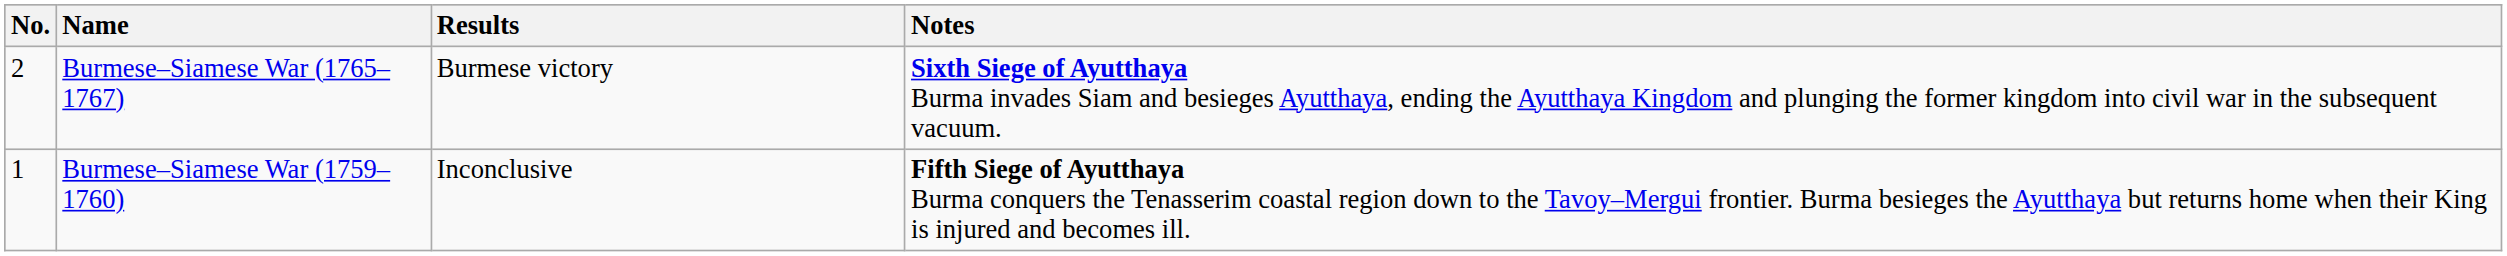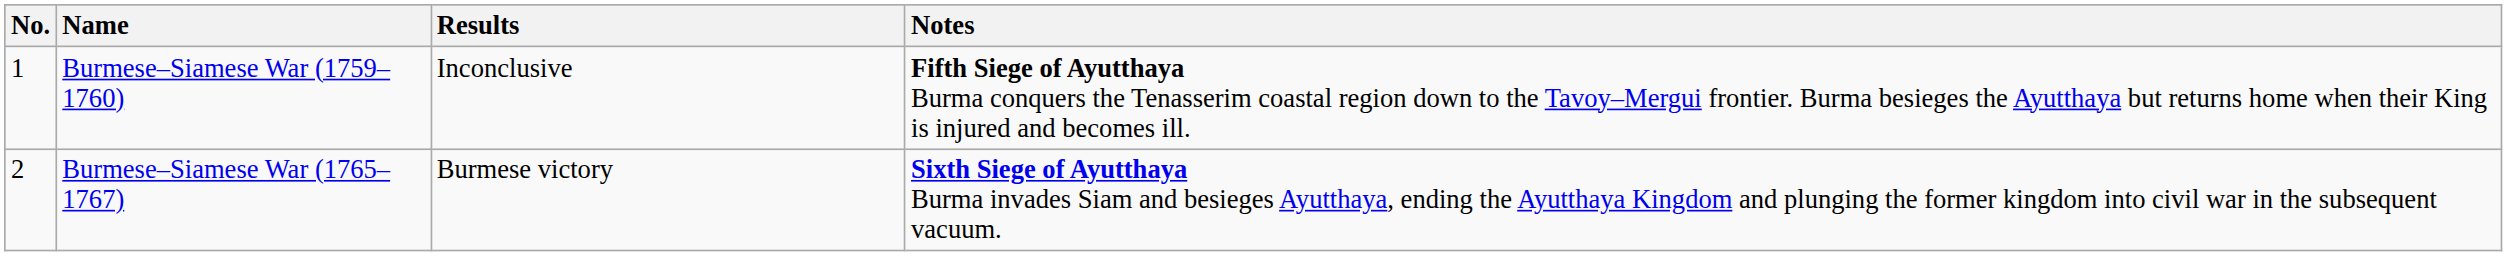rows swapped: Burmese–Siamese War (1759–1760) <-> Burmese–Siamese War (1765–1767)
